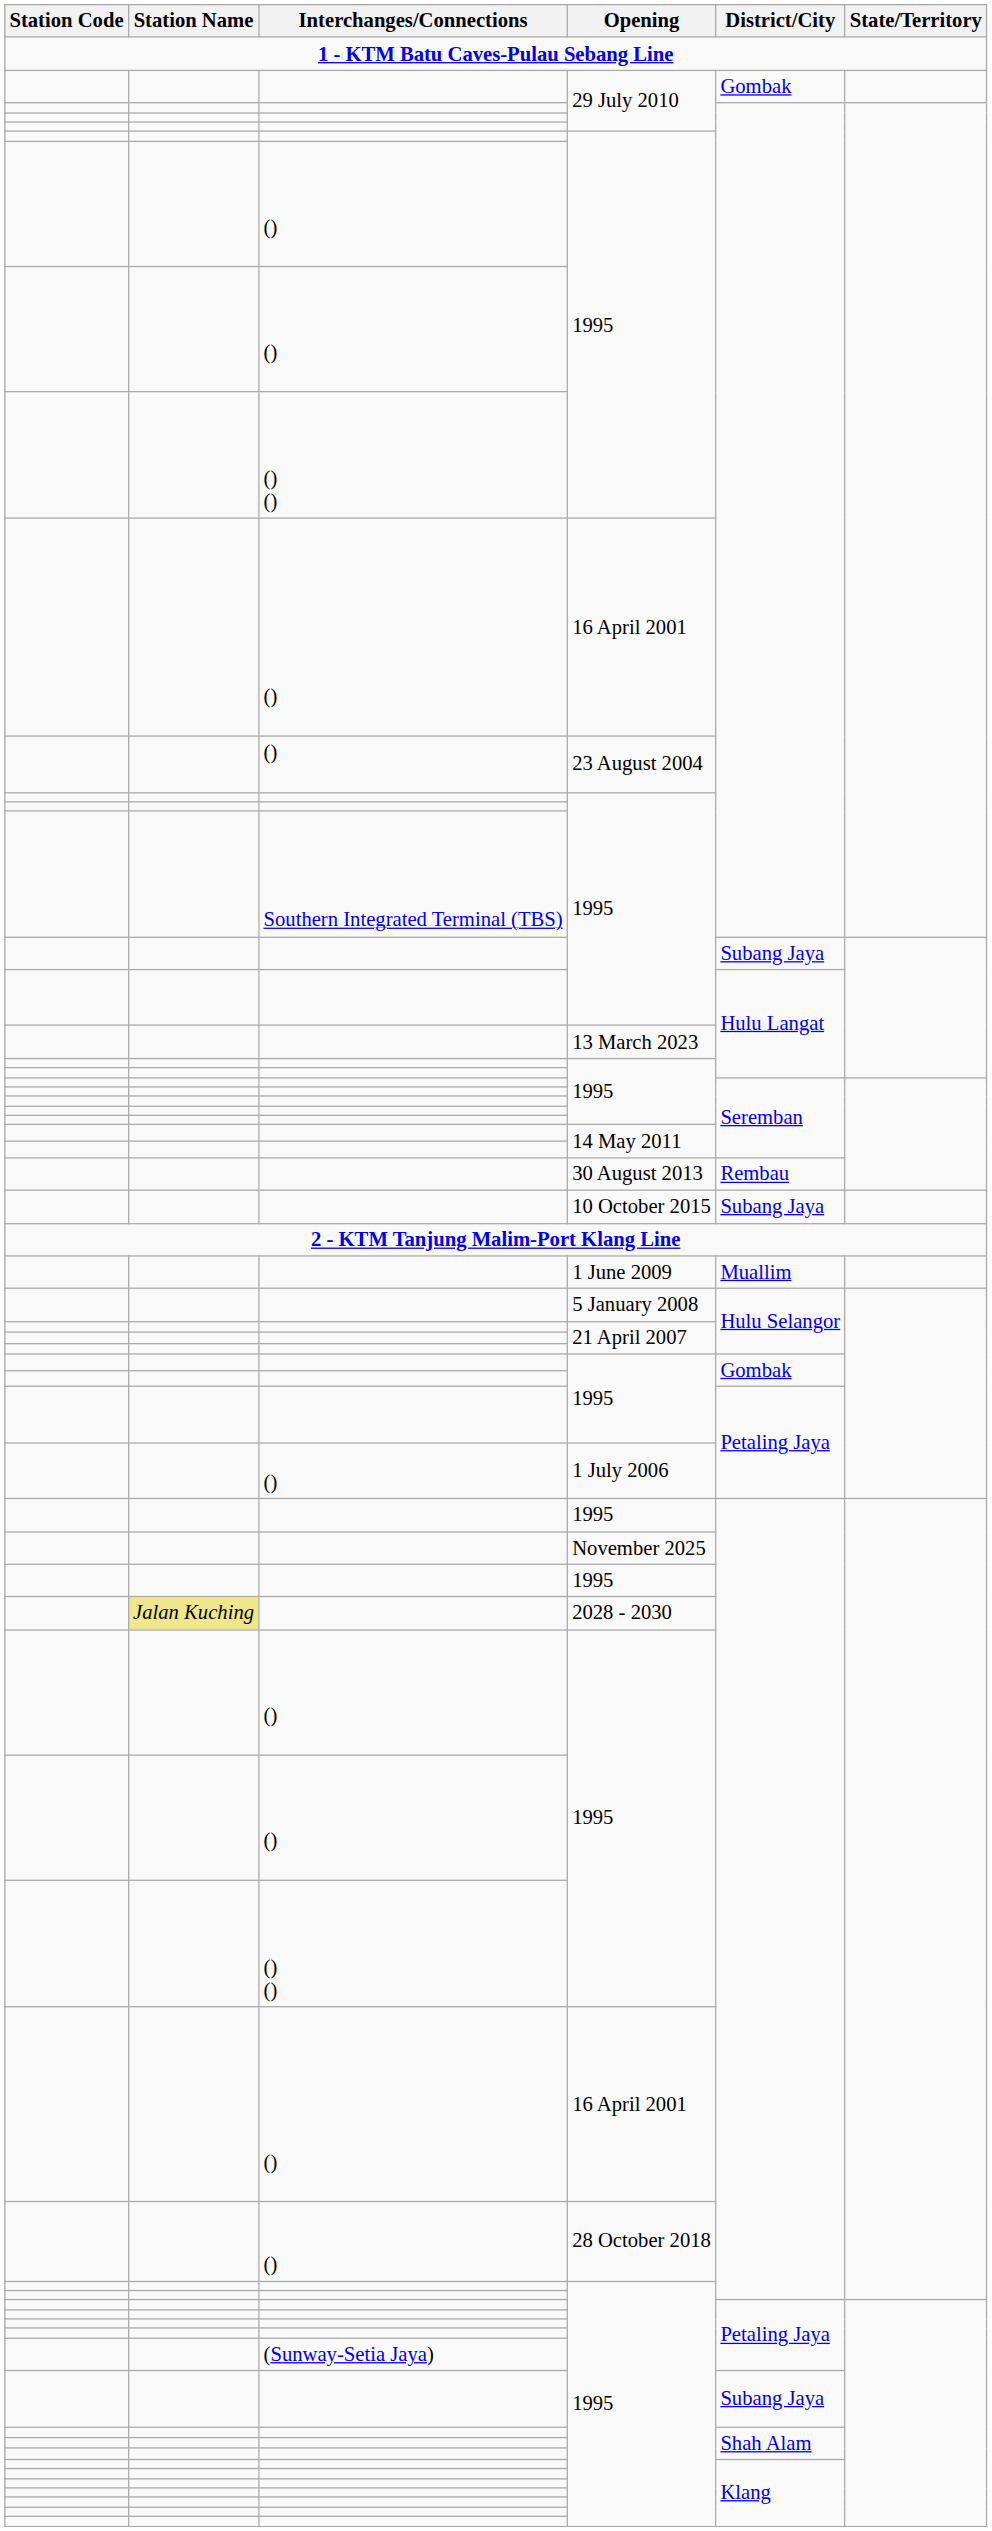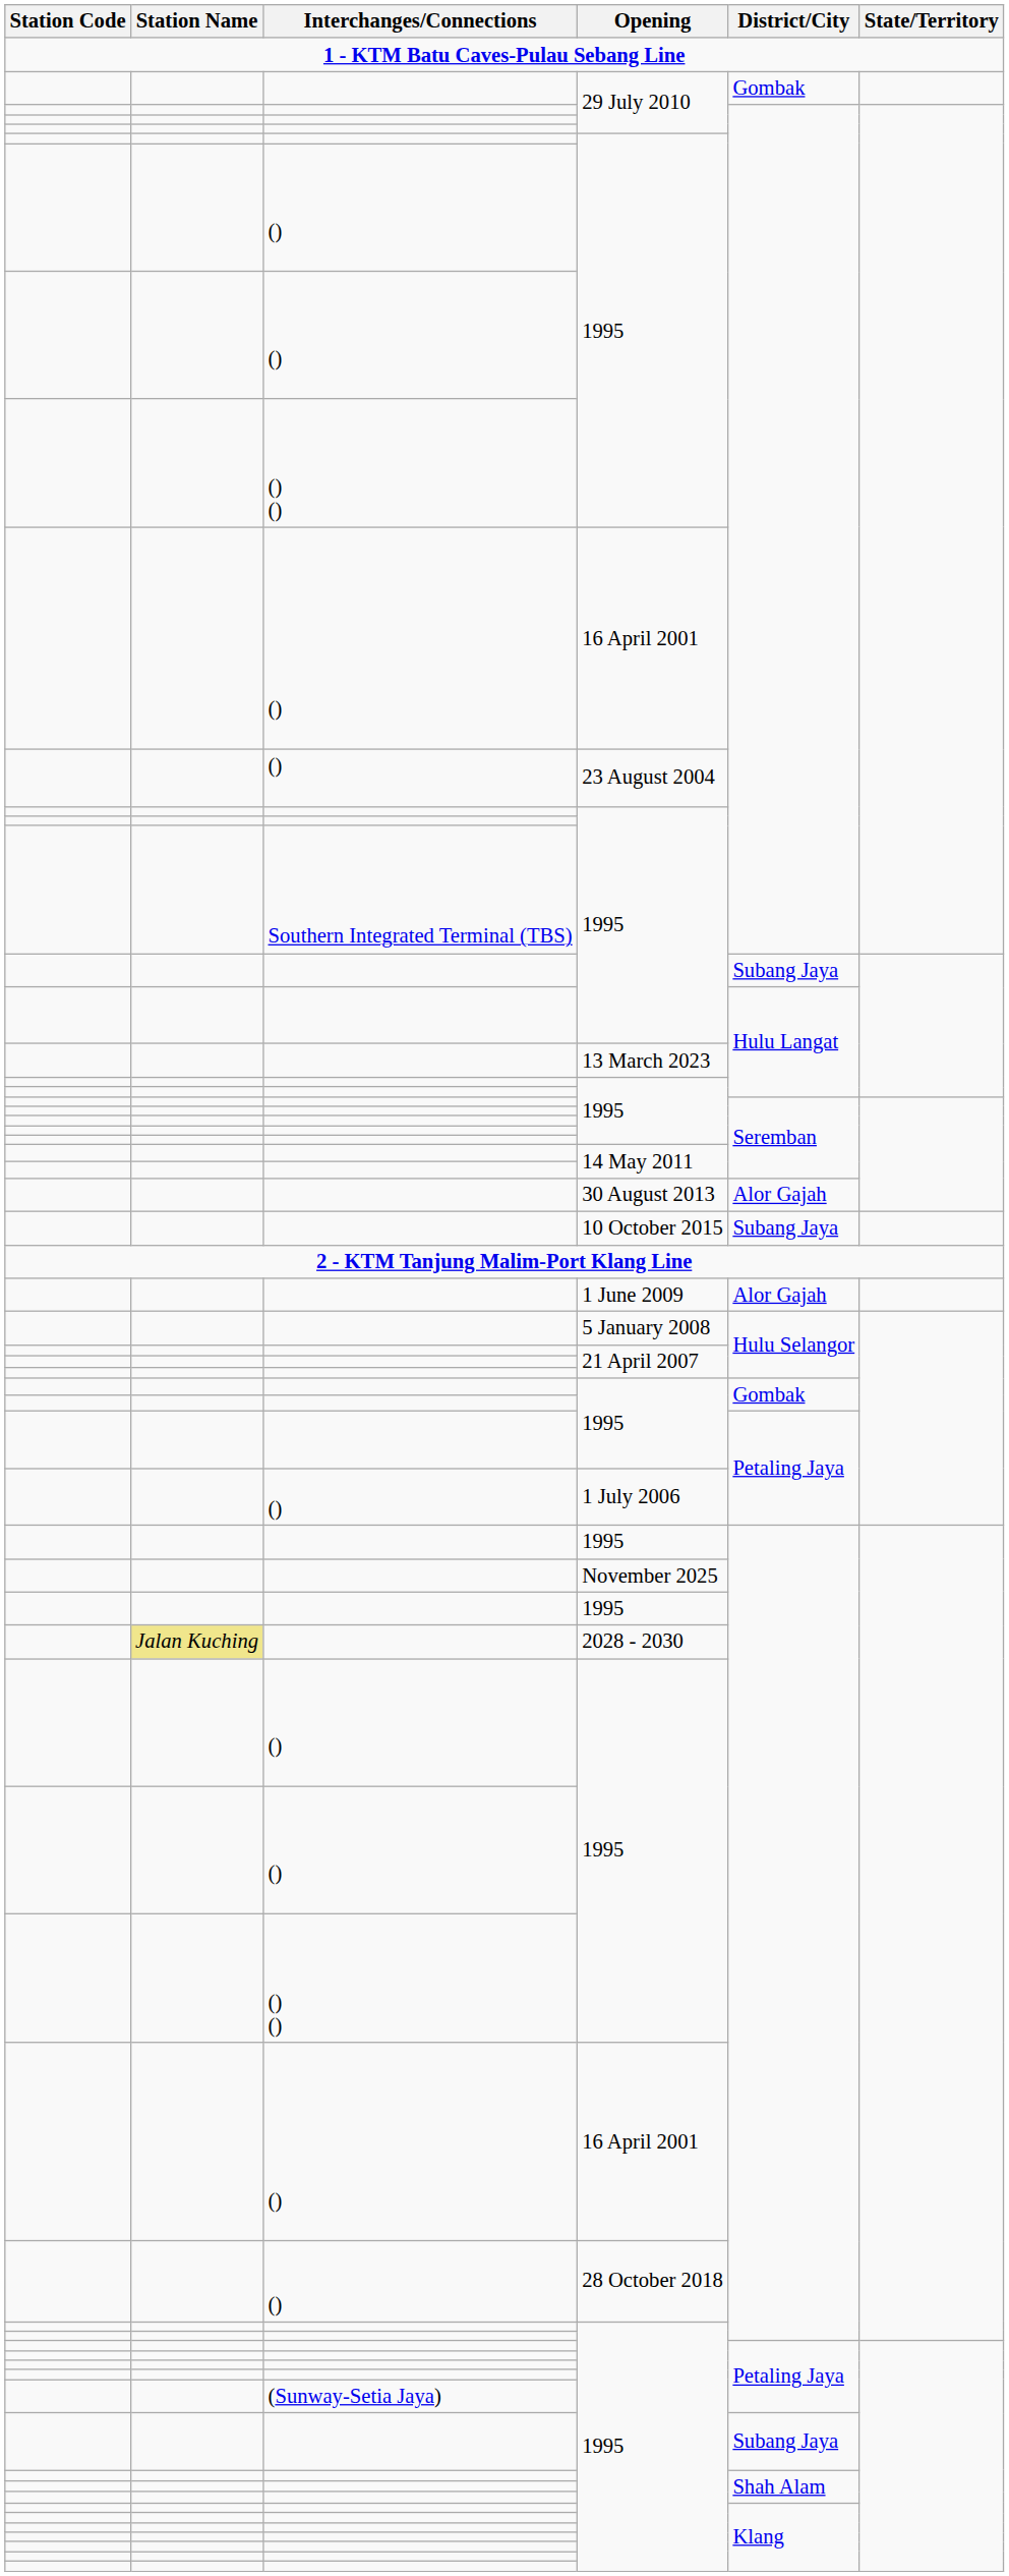30 August 2013 | District/City: Rembau -> Alor Gajah
1 June 2009 | District/City: Muallim -> Alor Gajah
